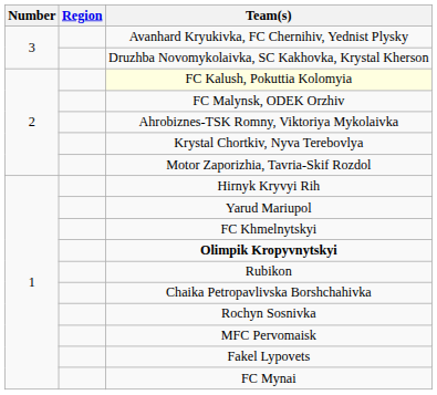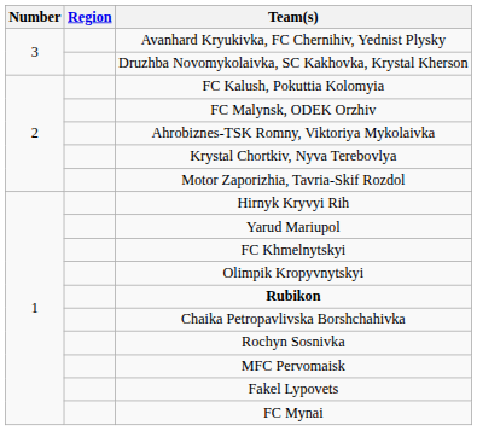FC Kalush, Pokuttia Kolomyia | Team(s): lightyellow background -> no background
Olimpik Kropyvnytskyi | Team(s): bold -> normal
Rubikon | Team(s): normal -> bold
